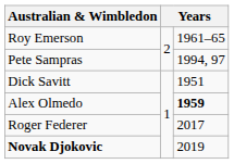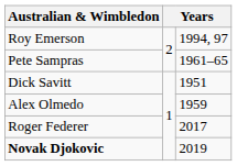Roy Emerson | column 3: 1961–65 -> 1994, 97
Pete Sampras | column 3: 1994, 97 -> 1961–65
Alex Olmedo | column 3: bold -> normal
